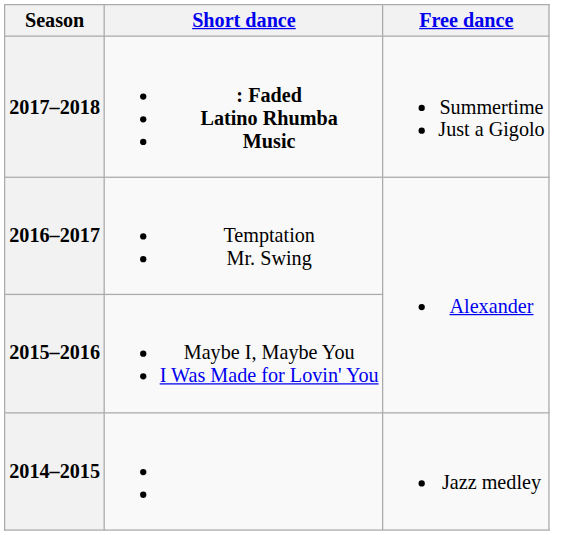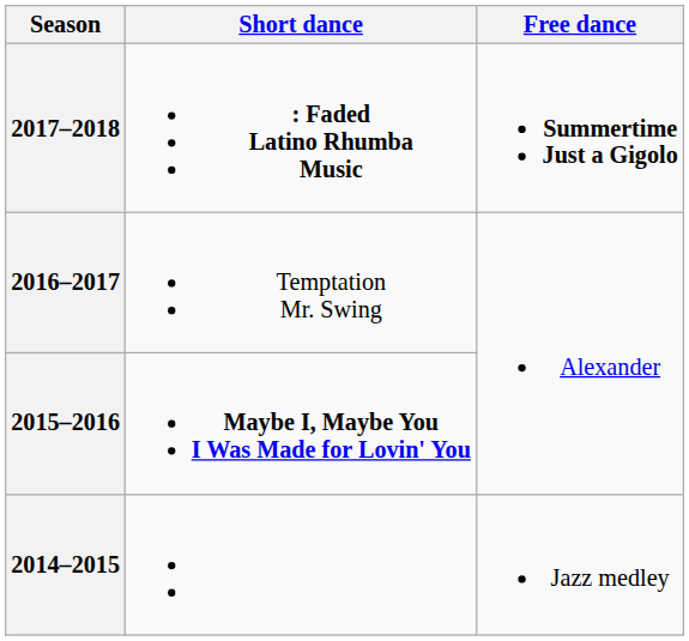2017–2018 | Free dance: normal -> bold
2015–2016 | Short dance: normal -> bold
